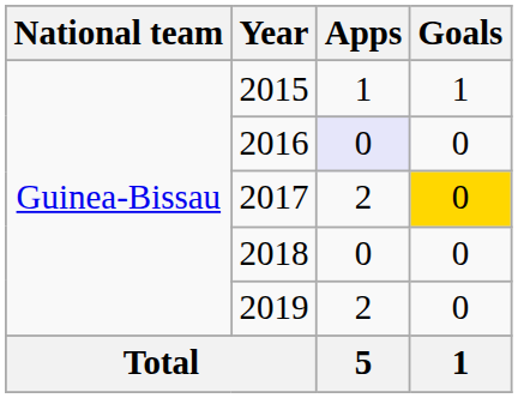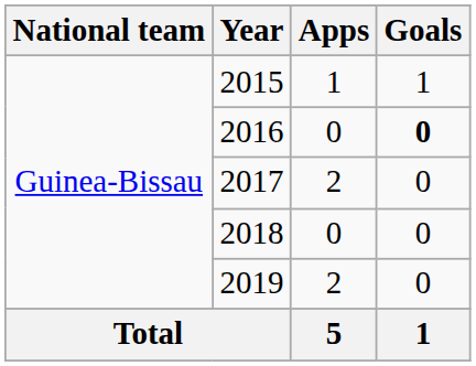2016 | Apps: lavender background -> no background
2016 | Goals: normal -> bold
2017 | Goals: gold background -> no background
